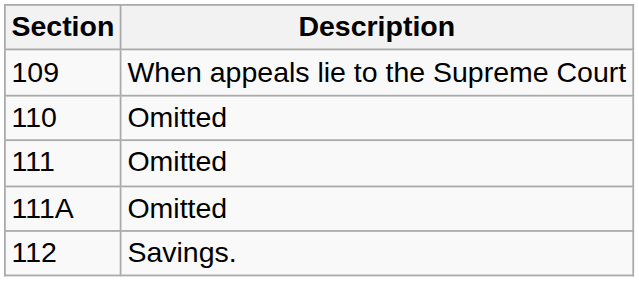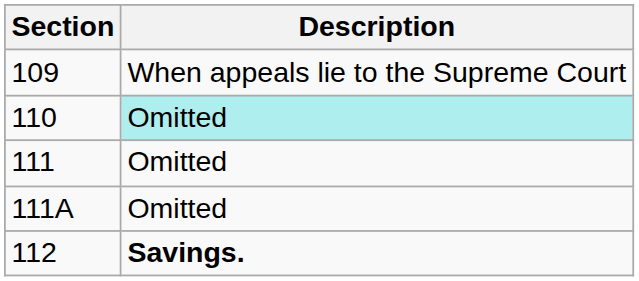110 | Description: no background -> paleturquoise background
112 | Description: normal -> bold
